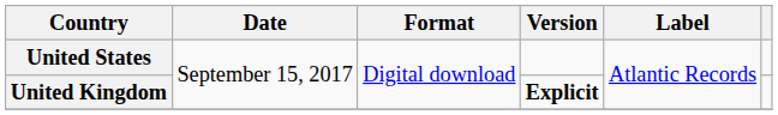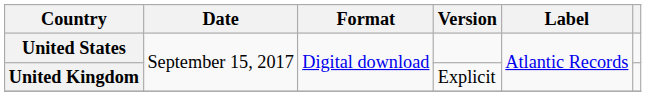United Kingdom | Version: bold -> normal
